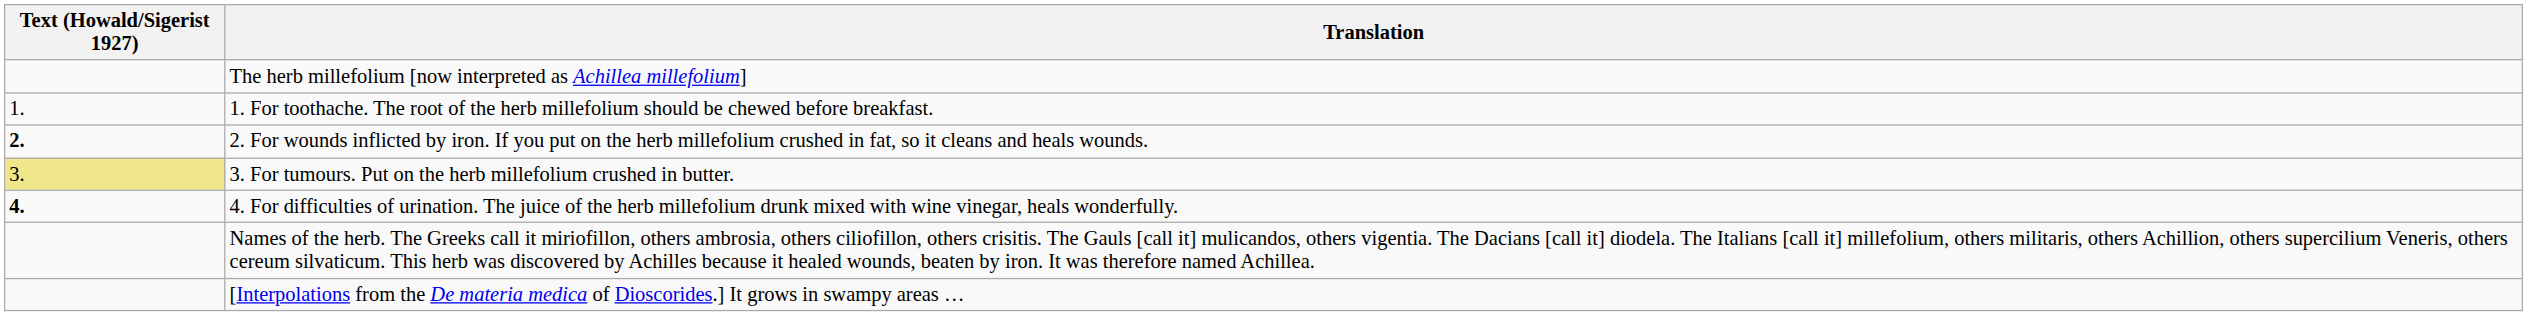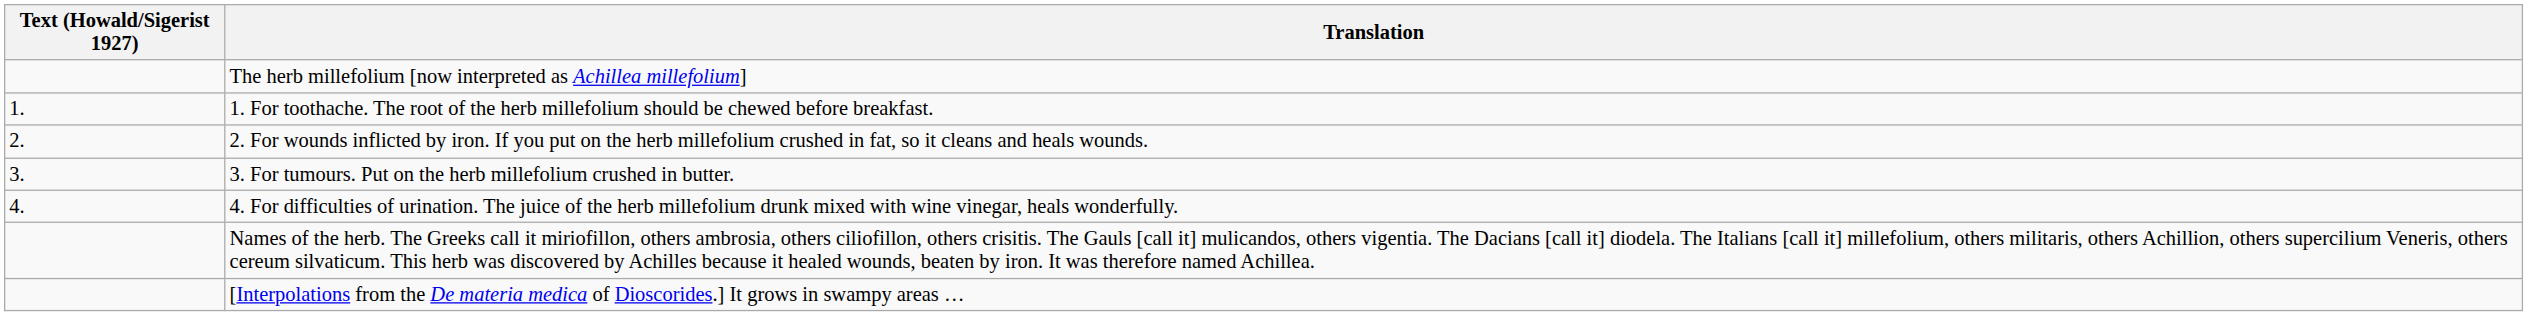row 4 | Text (Howald/Sigerist 1927): bold -> normal
row 5 | Text (Howald/Sigerist 1927): khaki background -> no background
row 6 | Text (Howald/Sigerist 1927): bold -> normal
